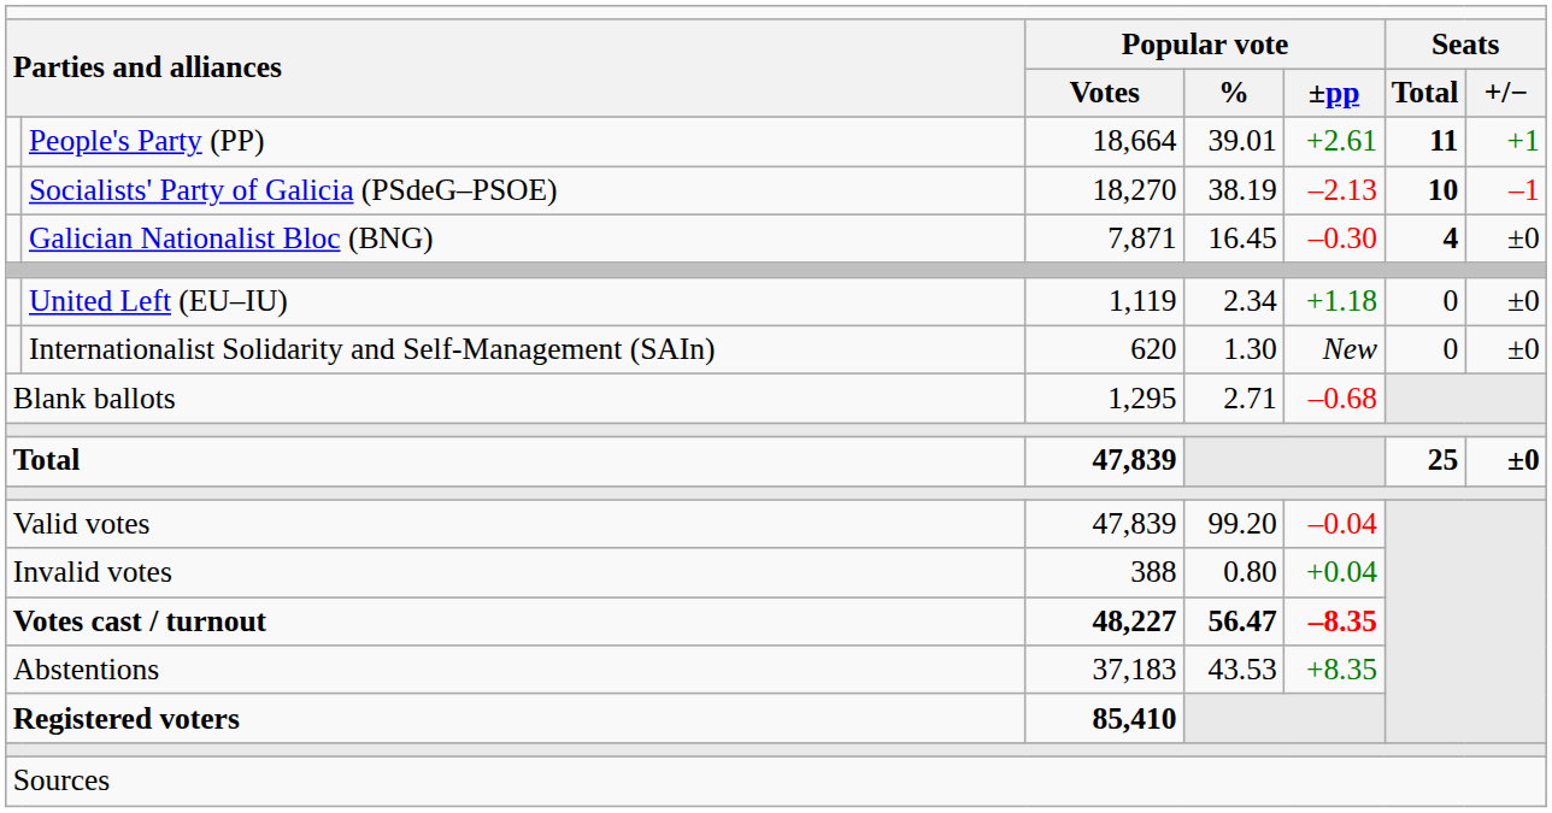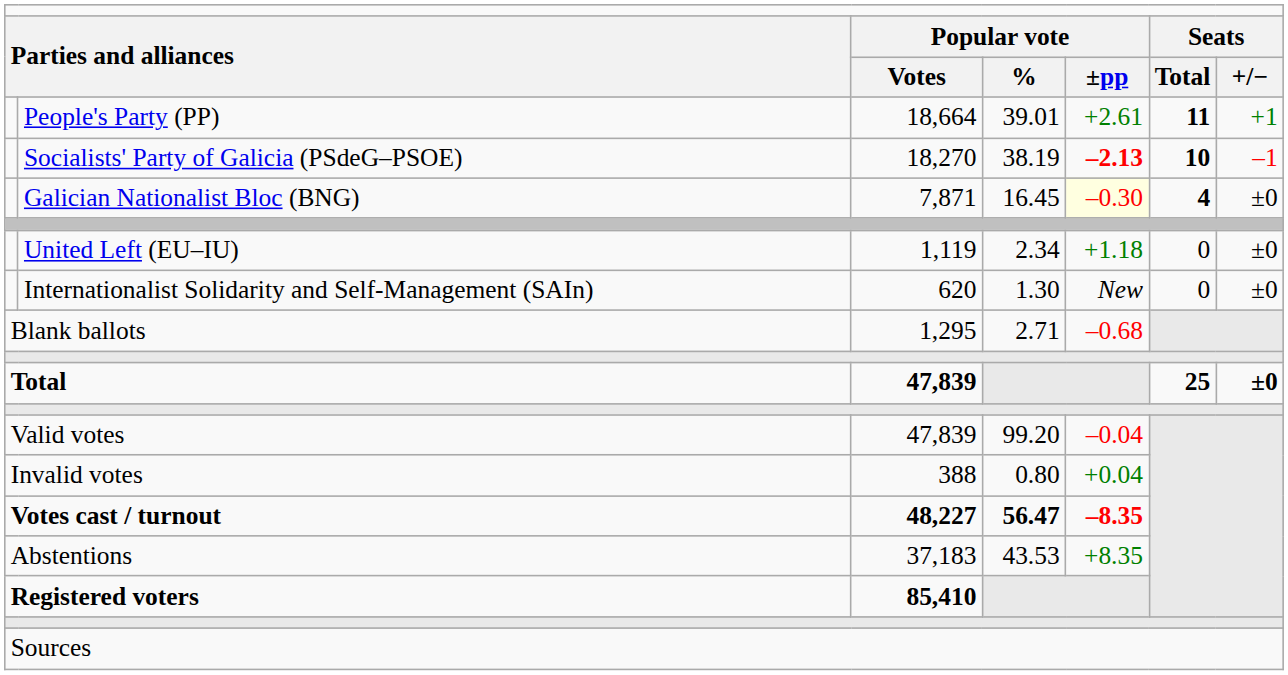Socialists' Party of Galicia (PSdeG–PSOE) | column 5: normal -> bold
Galician Nationalist Bloc (BNG) | column 5: no background -> lightyellow background
